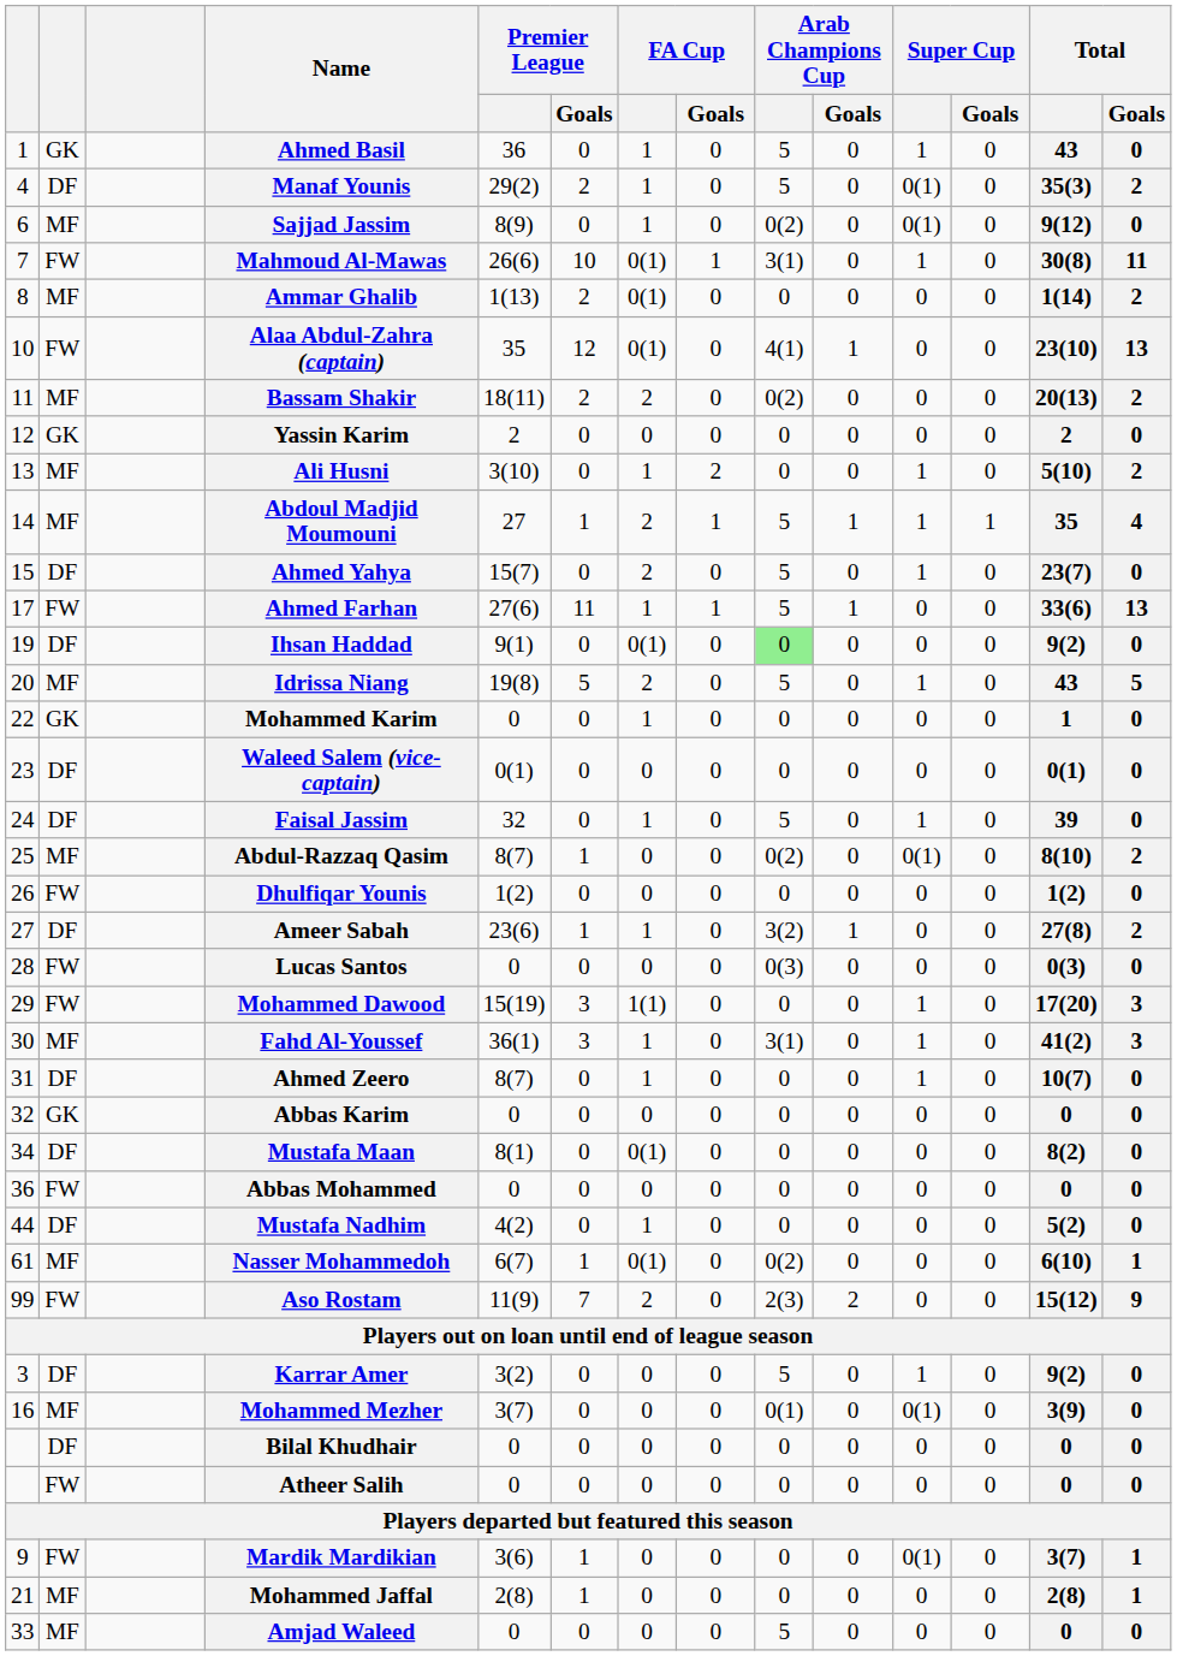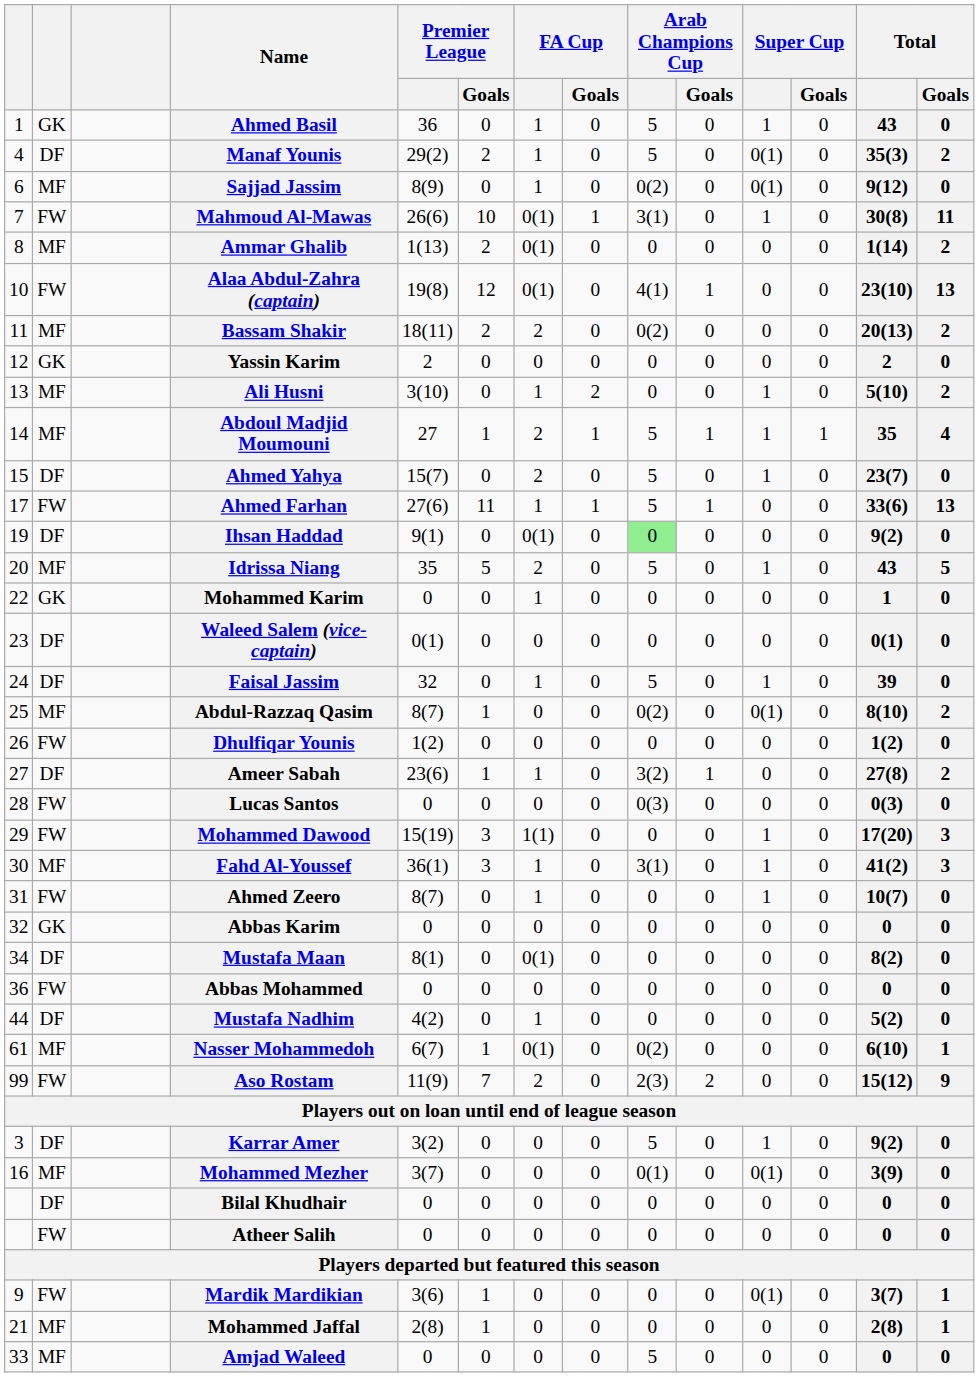Alaa Abdul-Zahra (captain) | Premier League: 35 -> 19(8)
Idrissa Niang | Premier League: 19(8) -> 35
Ahmed Zeero | column 2: DF -> FW
